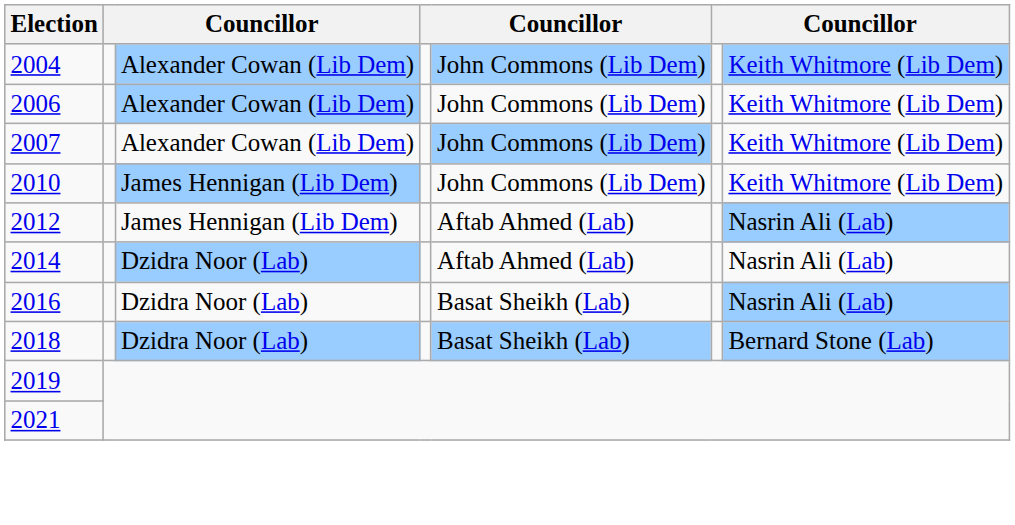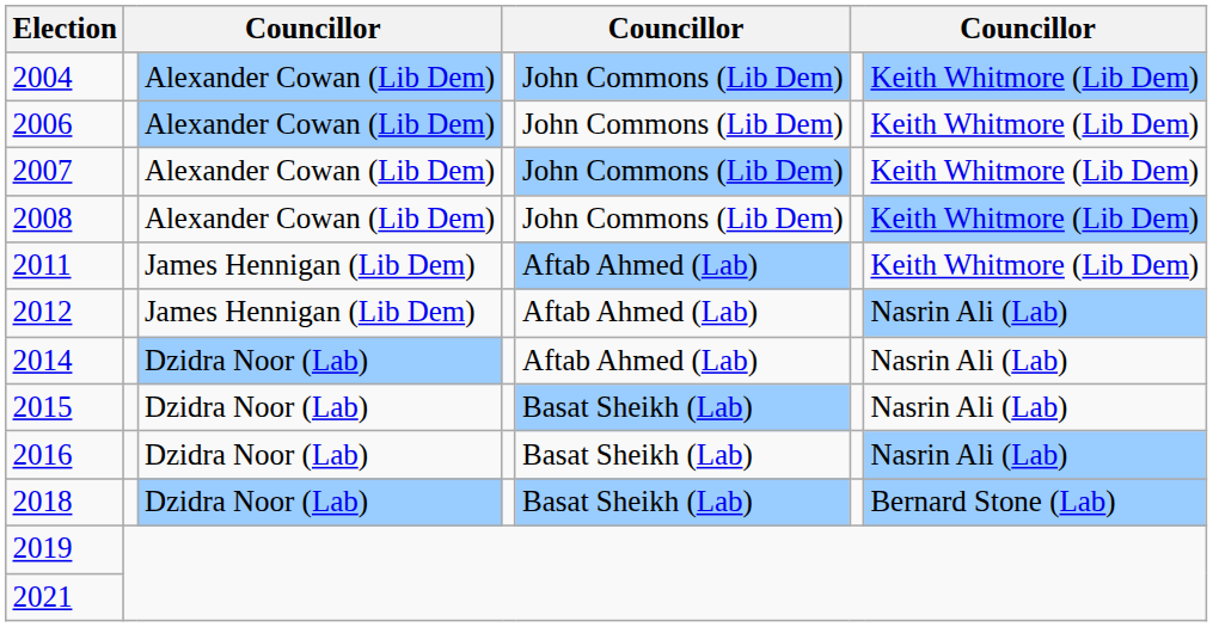+ row: 2008 | Alexander Cowan (Lib Dem) | John Commons (Lib Dem) | Keith Whitmore (Lib Dem)
- row: 2010 | James Hennigan (Lib Dem) | John Commons (Lib Dem) | Keith Whitmore (Lib Dem)
+ row: 2011 | James Hennigan (Lib Dem) | Aftab Ahmed (Lab) | Keith Whitmore (Lib Dem)
+ row: 2015 | Dzidra Noor (Lab) | Basat Sheikh (Lab) | Nasrin Ali (Lab)
